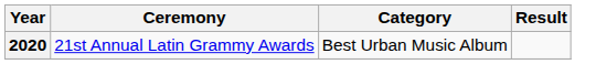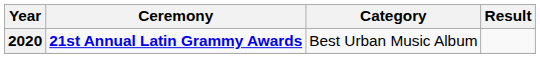2020 | Ceremony: normal -> bold
